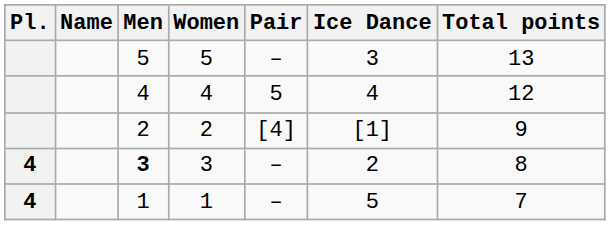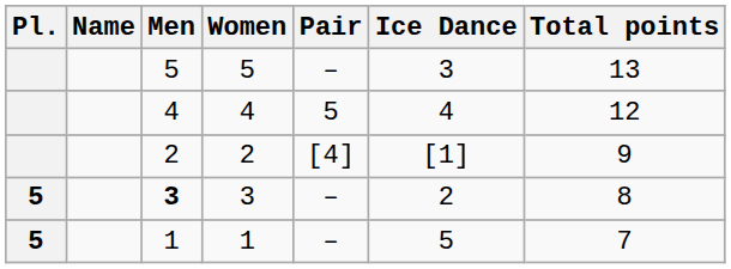row 5 | Pl.: 4 -> 5
row 6 | Pl.: 4 -> 5
